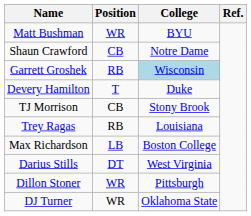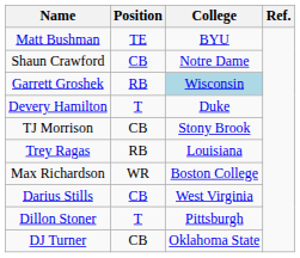Matt Bushman | Position: WR -> TE
Max Richardson | Position: LB -> WR
Darius Stills | Position: DT -> CB
Dillon Stoner | Position: WR -> T
DJ Turner | Position: WR -> CB
